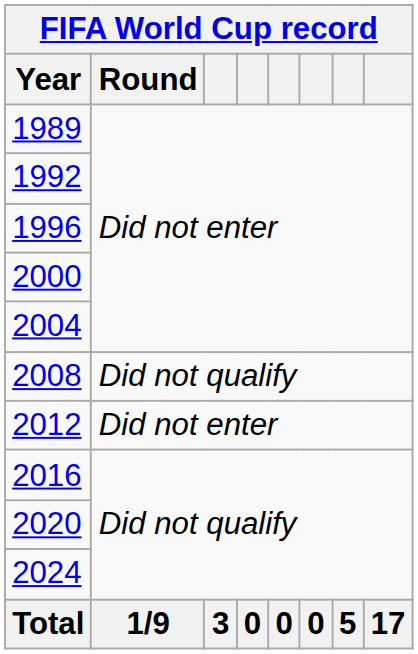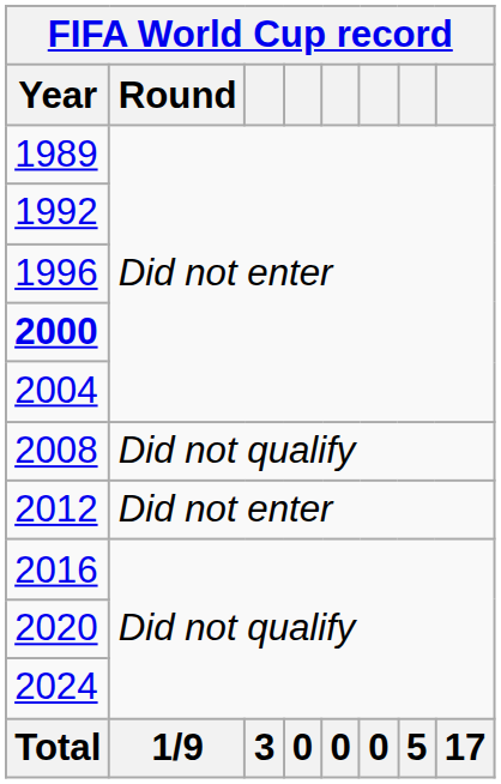2000 | Year: normal -> bold
